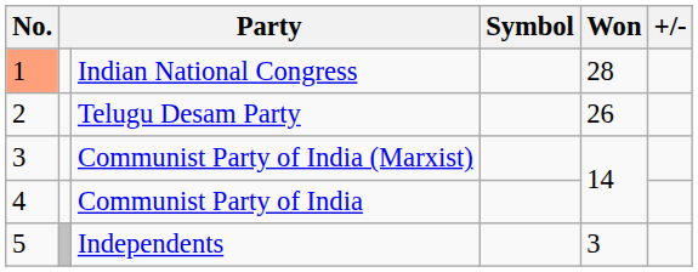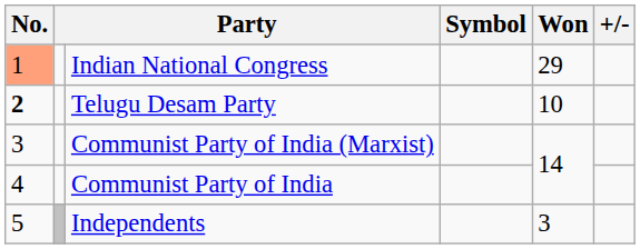Indian National Congress | Won: 28 -> 29
Telugu Desam Party | No.: normal -> bold
Telugu Desam Party | Won: 26 -> 10
